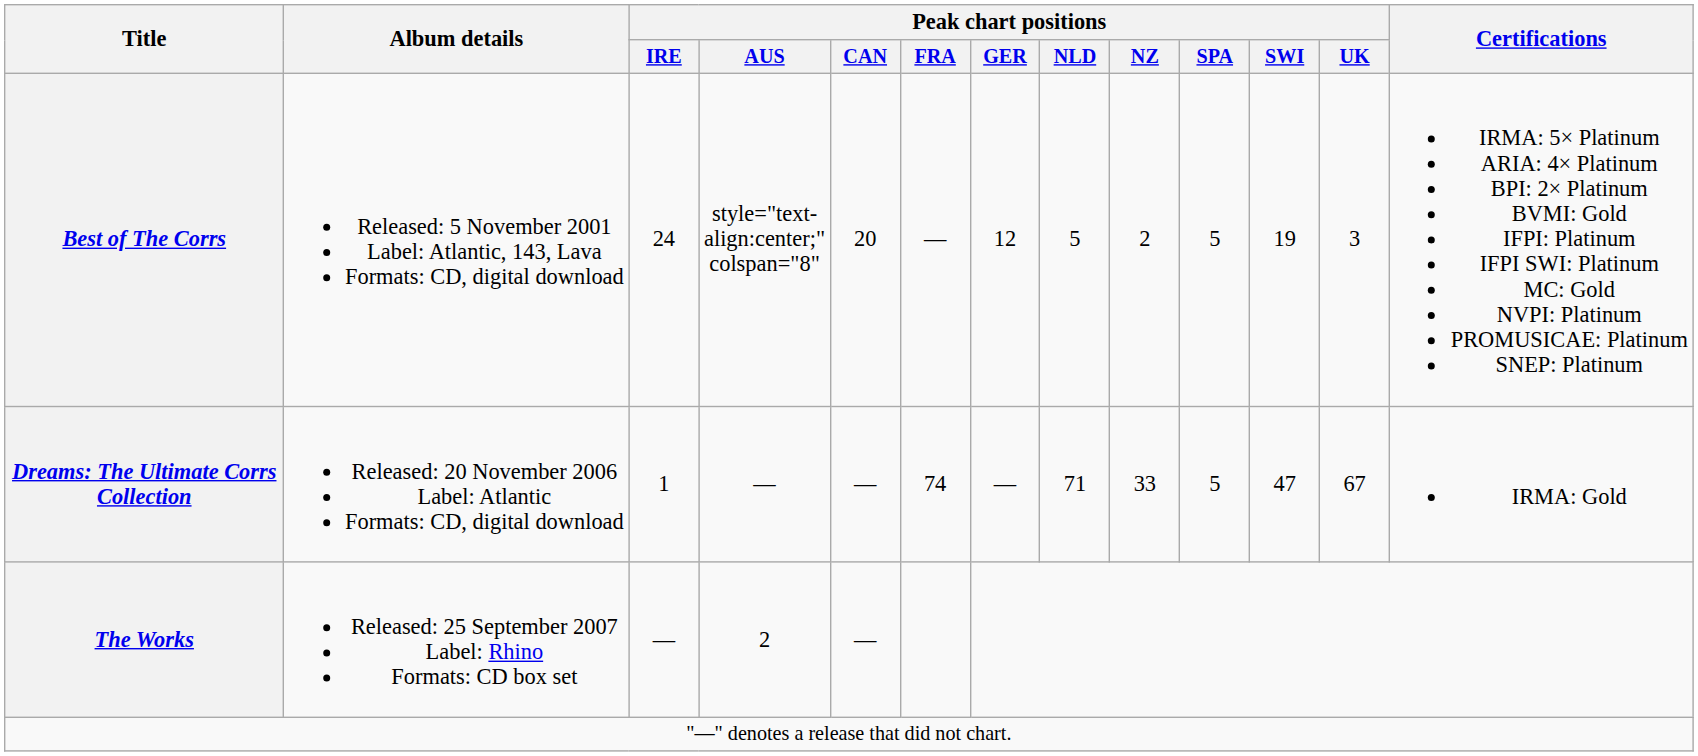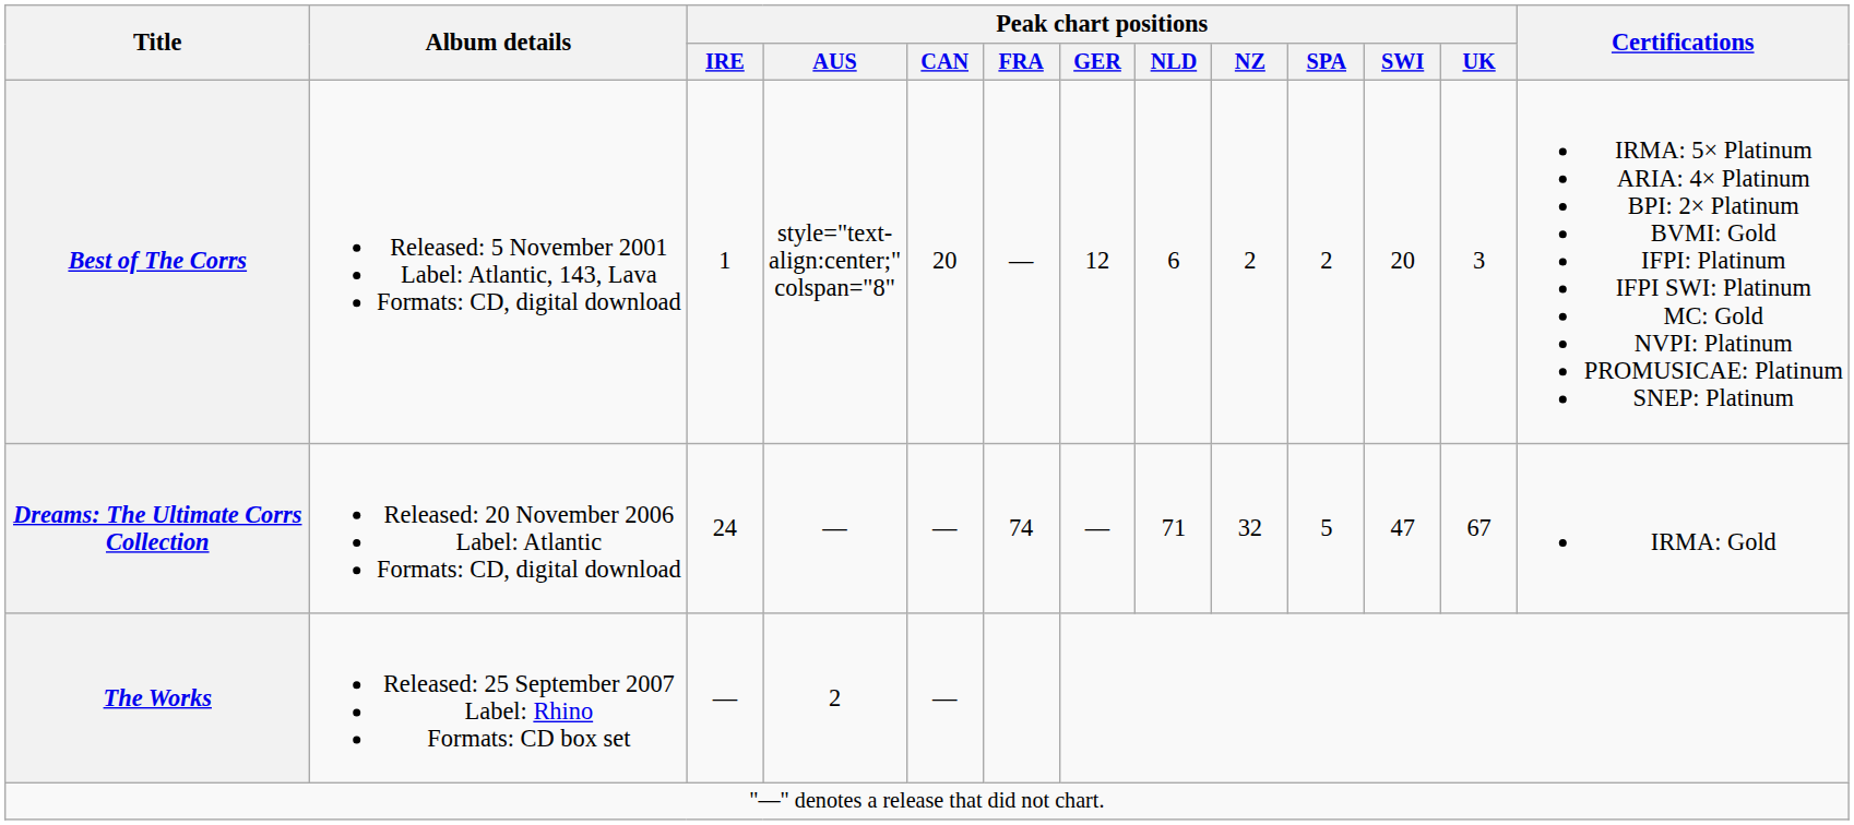Best of The Corrs | Peak chart positions / IRE: 24 -> 1
Best of The Corrs | Peak chart positions / NLD: 5 -> 6
Best of The Corrs | Peak chart positions / SPA: 5 -> 2
Best of The Corrs | Peak chart positions / SWI: 19 -> 20
Dreams: The Ultimate Corrs Collection | Peak chart positions / IRE: 1 -> 24
Dreams: The Ultimate Corrs Collection | Peak chart positions / NZ: 33 -> 32
